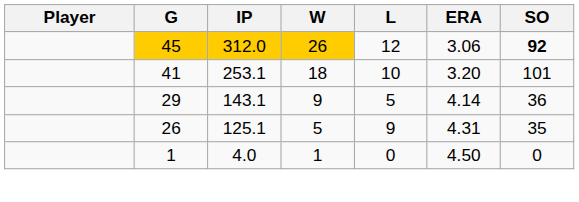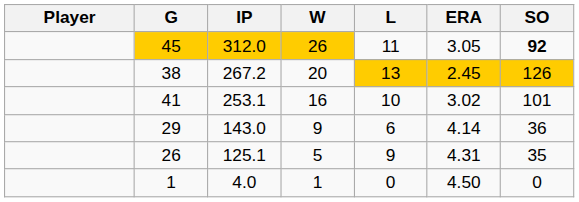45 | L: 12 -> 11
45 | ERA: 3.06 -> 3.05
+ row: 38 | 267.2 | 20 | 13 | 2.45 | 126
41 | W: 18 -> 16
41 | ERA: 3.20 -> 3.02
29 | IP: 143.1 -> 143.0
29 | L: 5 -> 6
